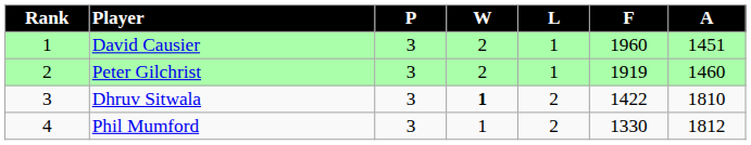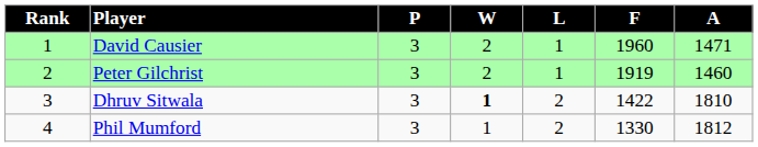David Causier | A: 1451 -> 1471
